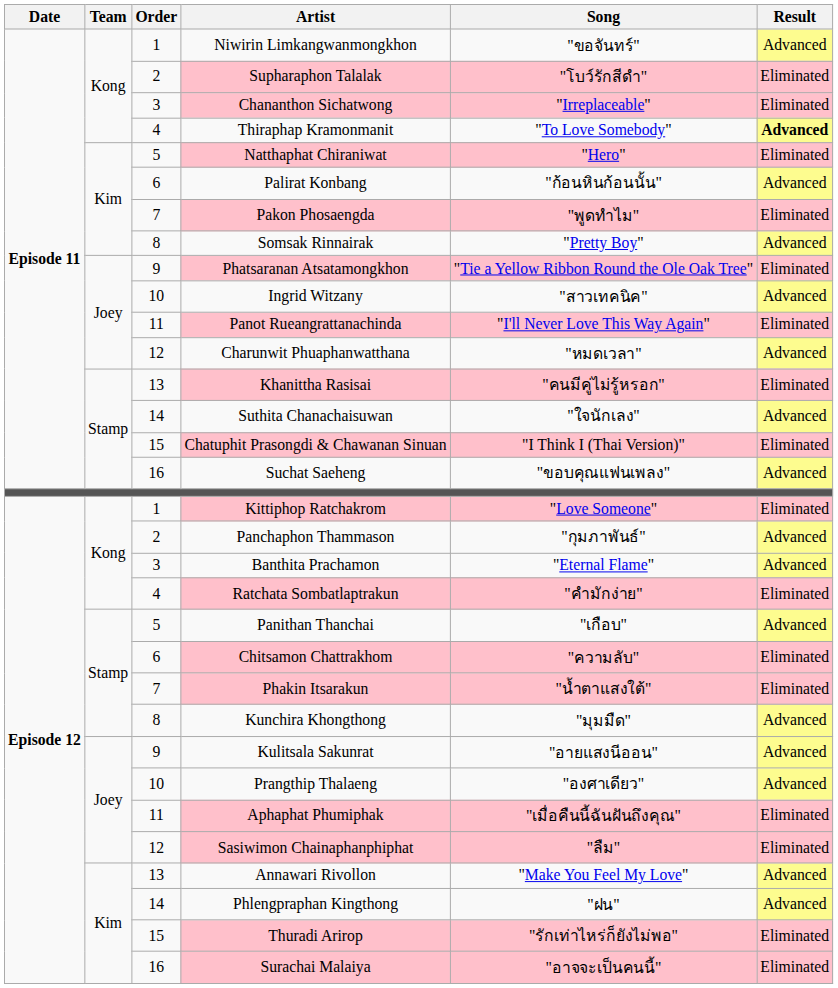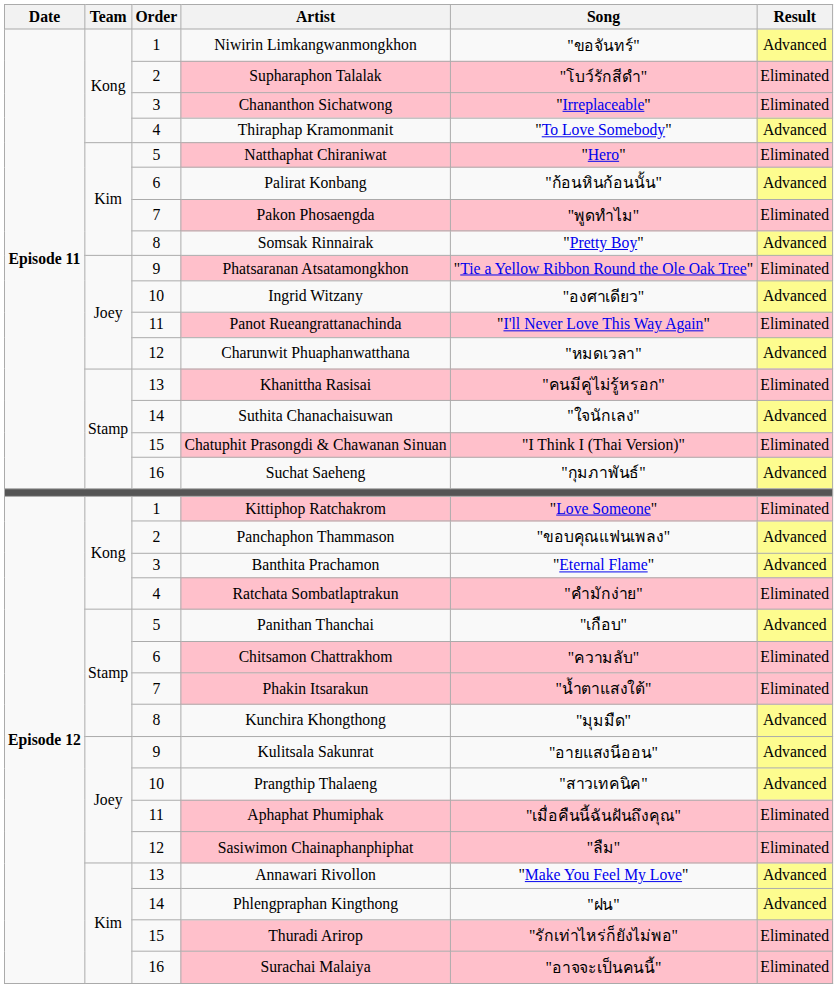Thiraphap Kramonmanit | Result: bold -> normal
Ingrid Witzany | Song: "สาวเทคนิค" -> "องศาเดียว"
Suchat Saeheng | Song: "ขอบคุณแฟนเพลง" -> "กุมภาพันธ์"
Panchaphon Thammason | Song: "กุมภาพันธ์" -> "ขอบคุณแฟนเพลง"
Prangthip Thalaeng | Song: "องศาเดียว" -> "สาวเทคนิค"
